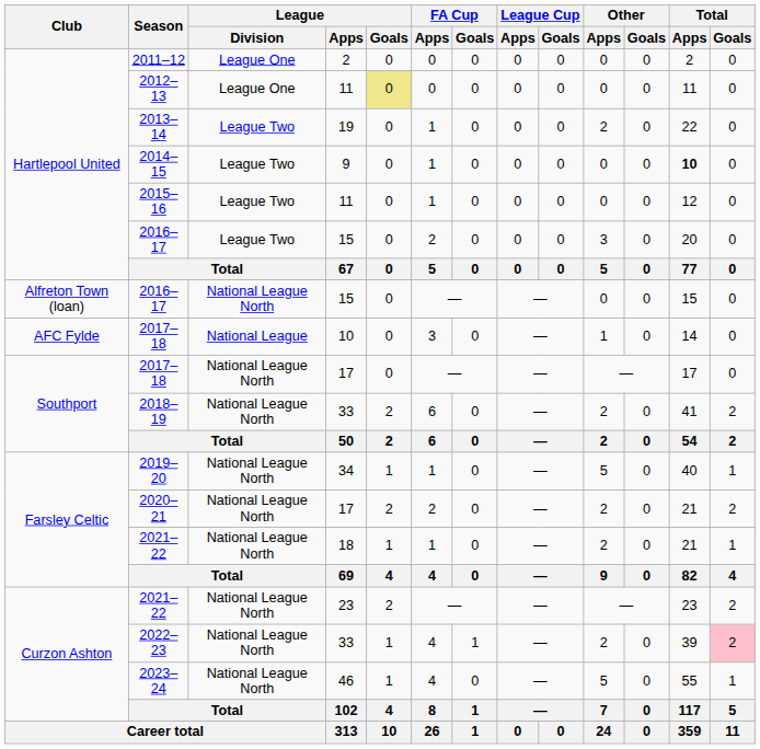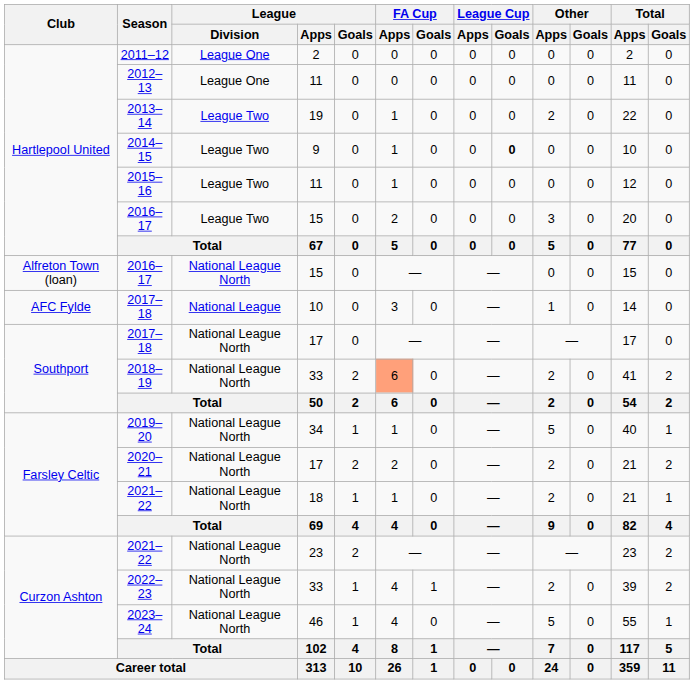2012–13 | League / Goals: khaki background -> no background
2014–15 | League Cup / Goals: normal -> bold
2014–15 | Total / Apps: bold -> normal
2018–19 | FA Cup / Apps: no background -> lightsalmon background
2022–23 | Total / Goals: pink background -> no background
